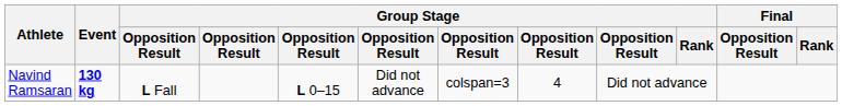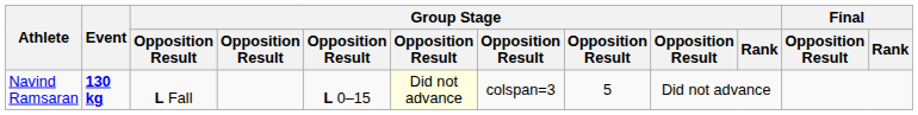Navind Ramsaran | column 6: no background -> lightyellow background
Navind Ramsaran | column 8: 4 -> 5
